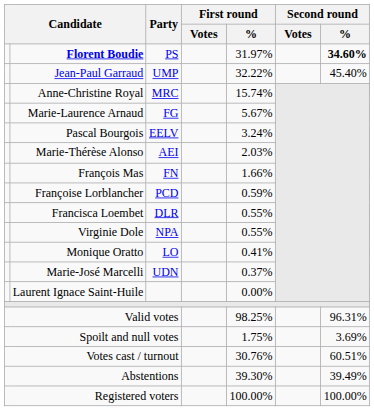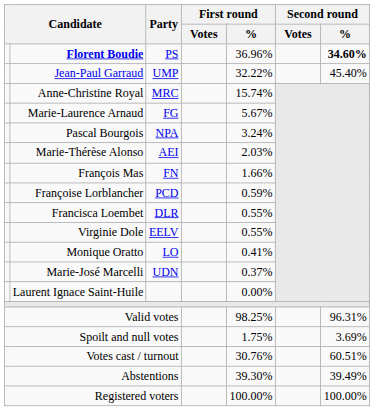Florent Boudie | First round / %: 31.97% -> 36.96%
Pascal Bourgois | Party: EELV -> NPA
Virginie Dole | Party: NPA -> EELV
